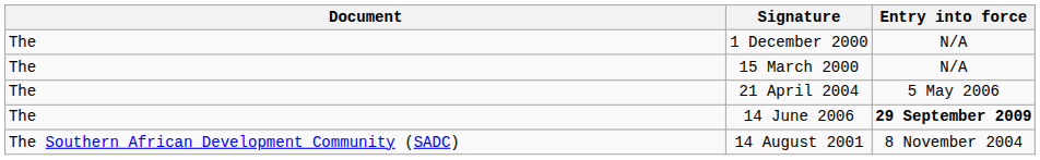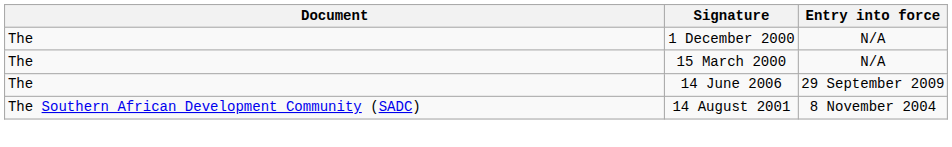- row: The | 21 April 2004 | 5 May 2006
14 June 2006 | Entry into force: bold -> normal
